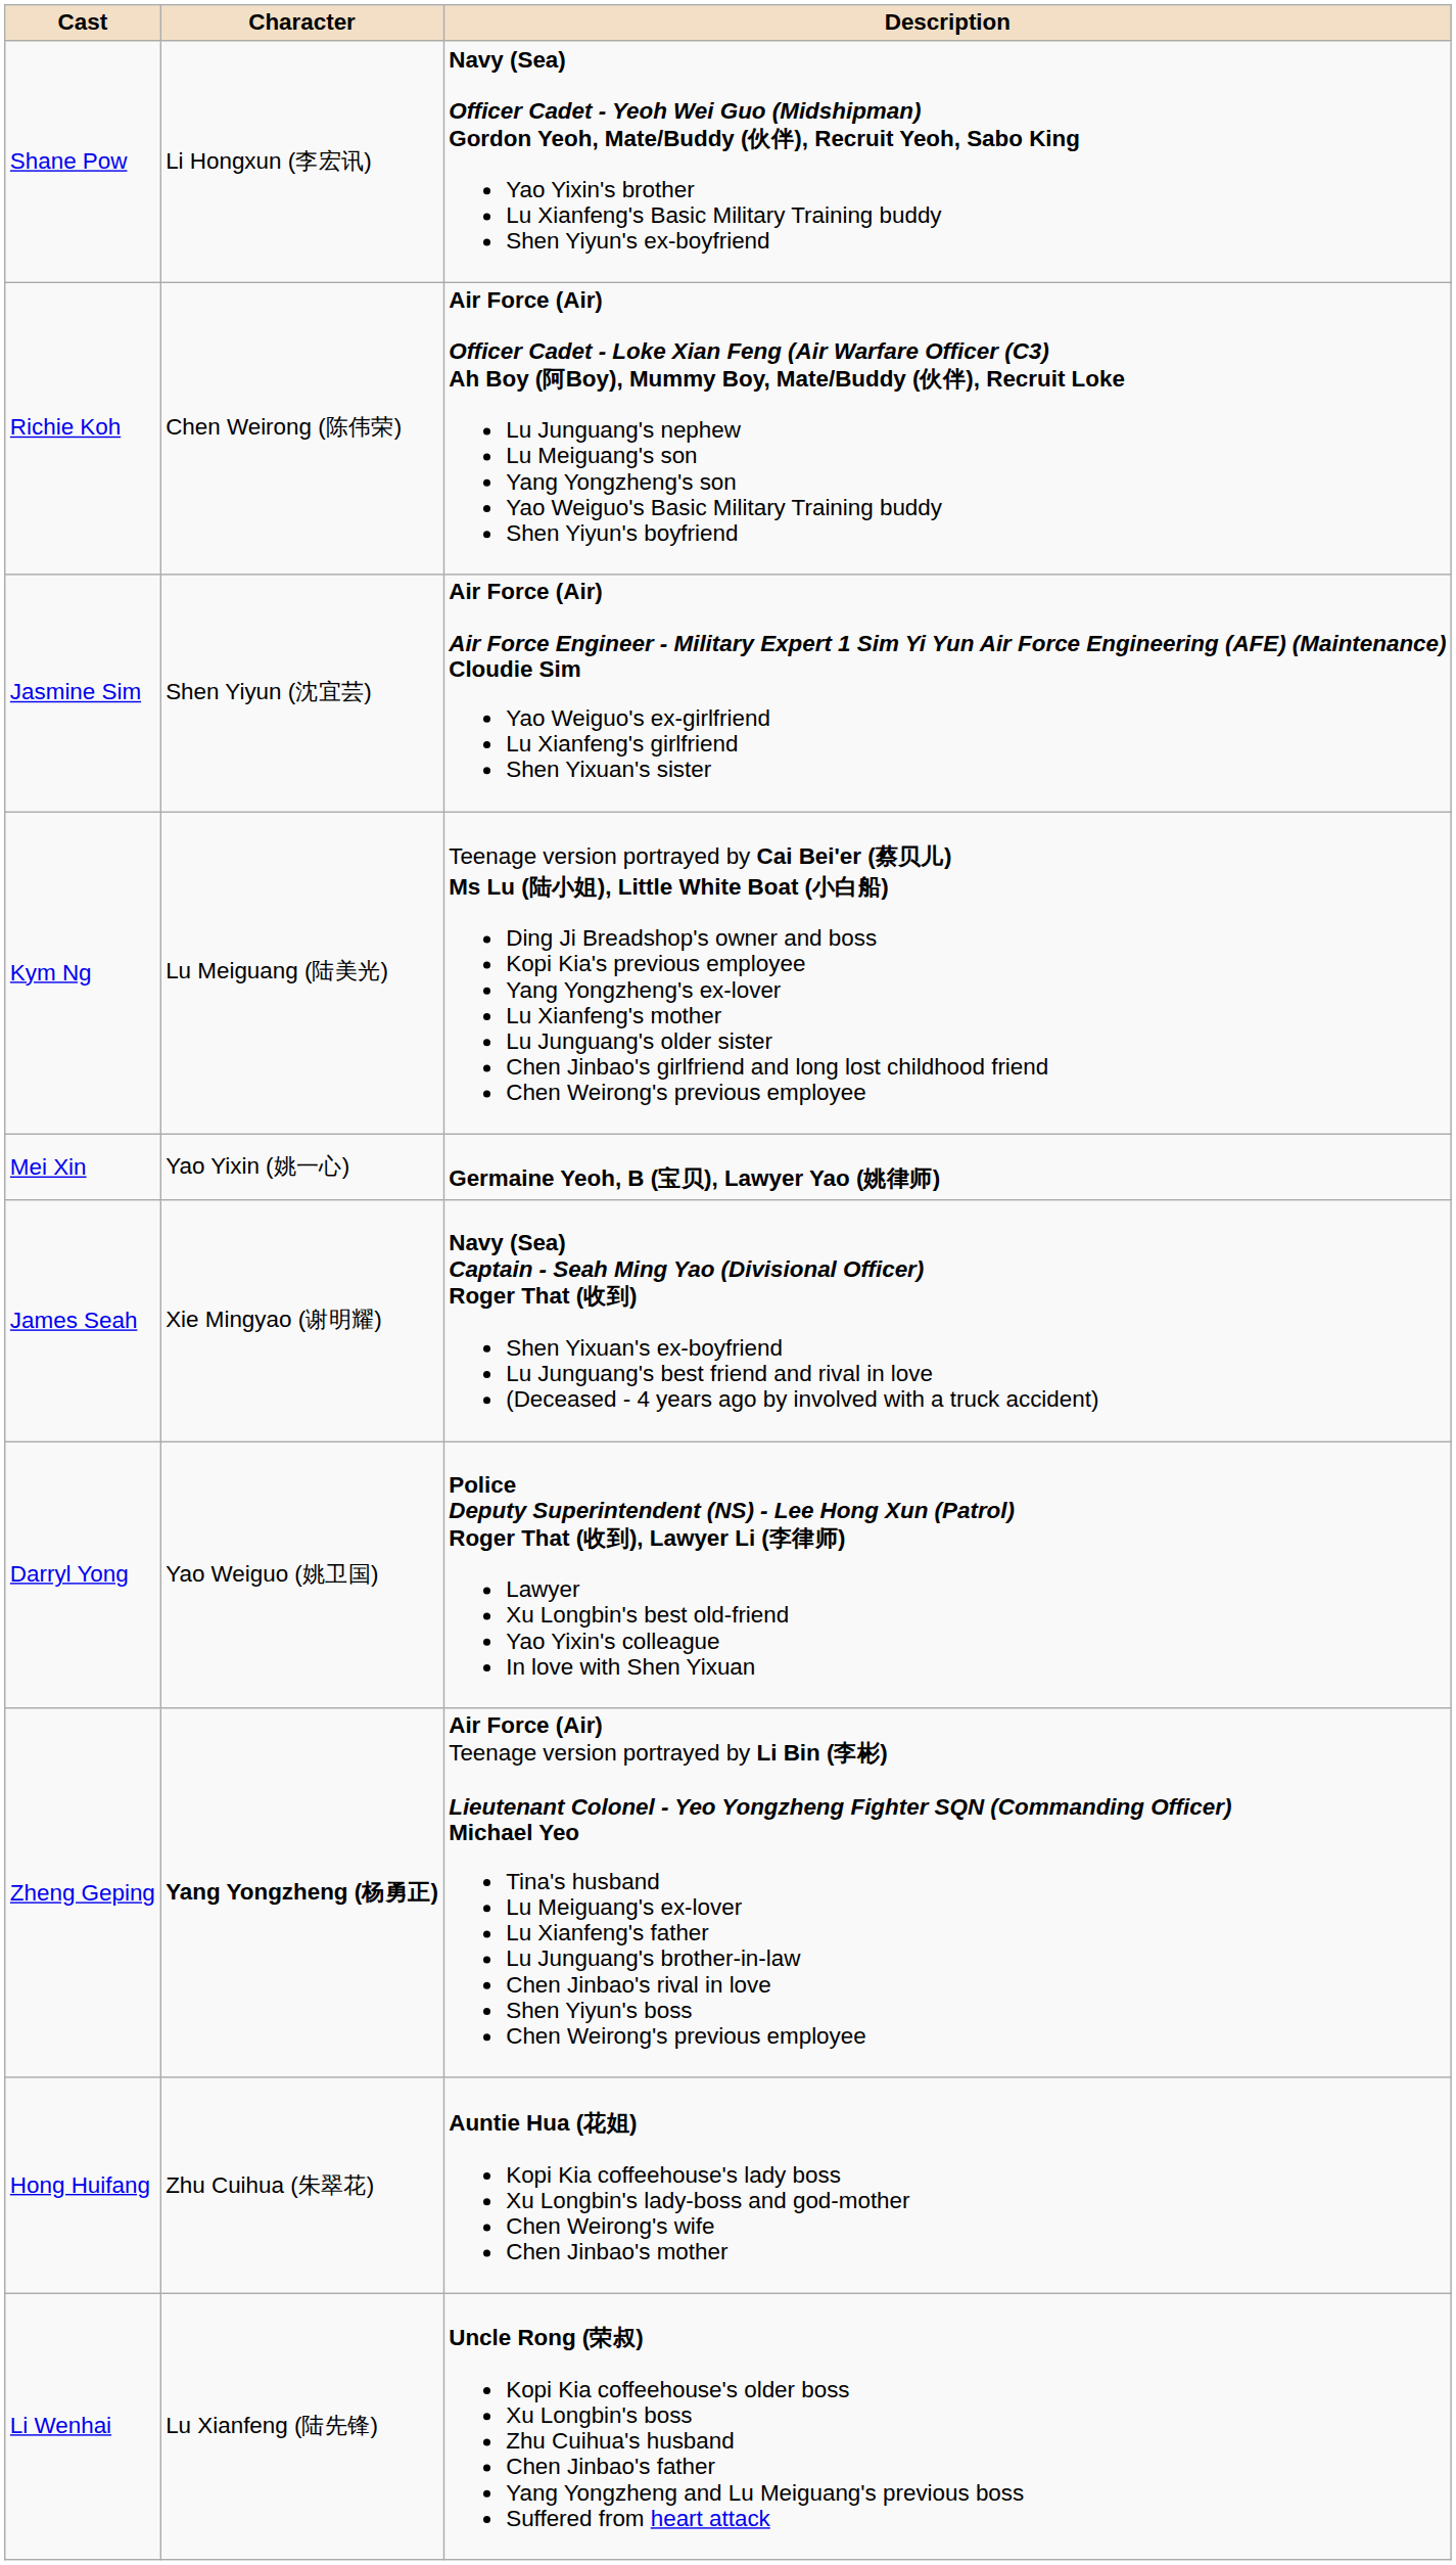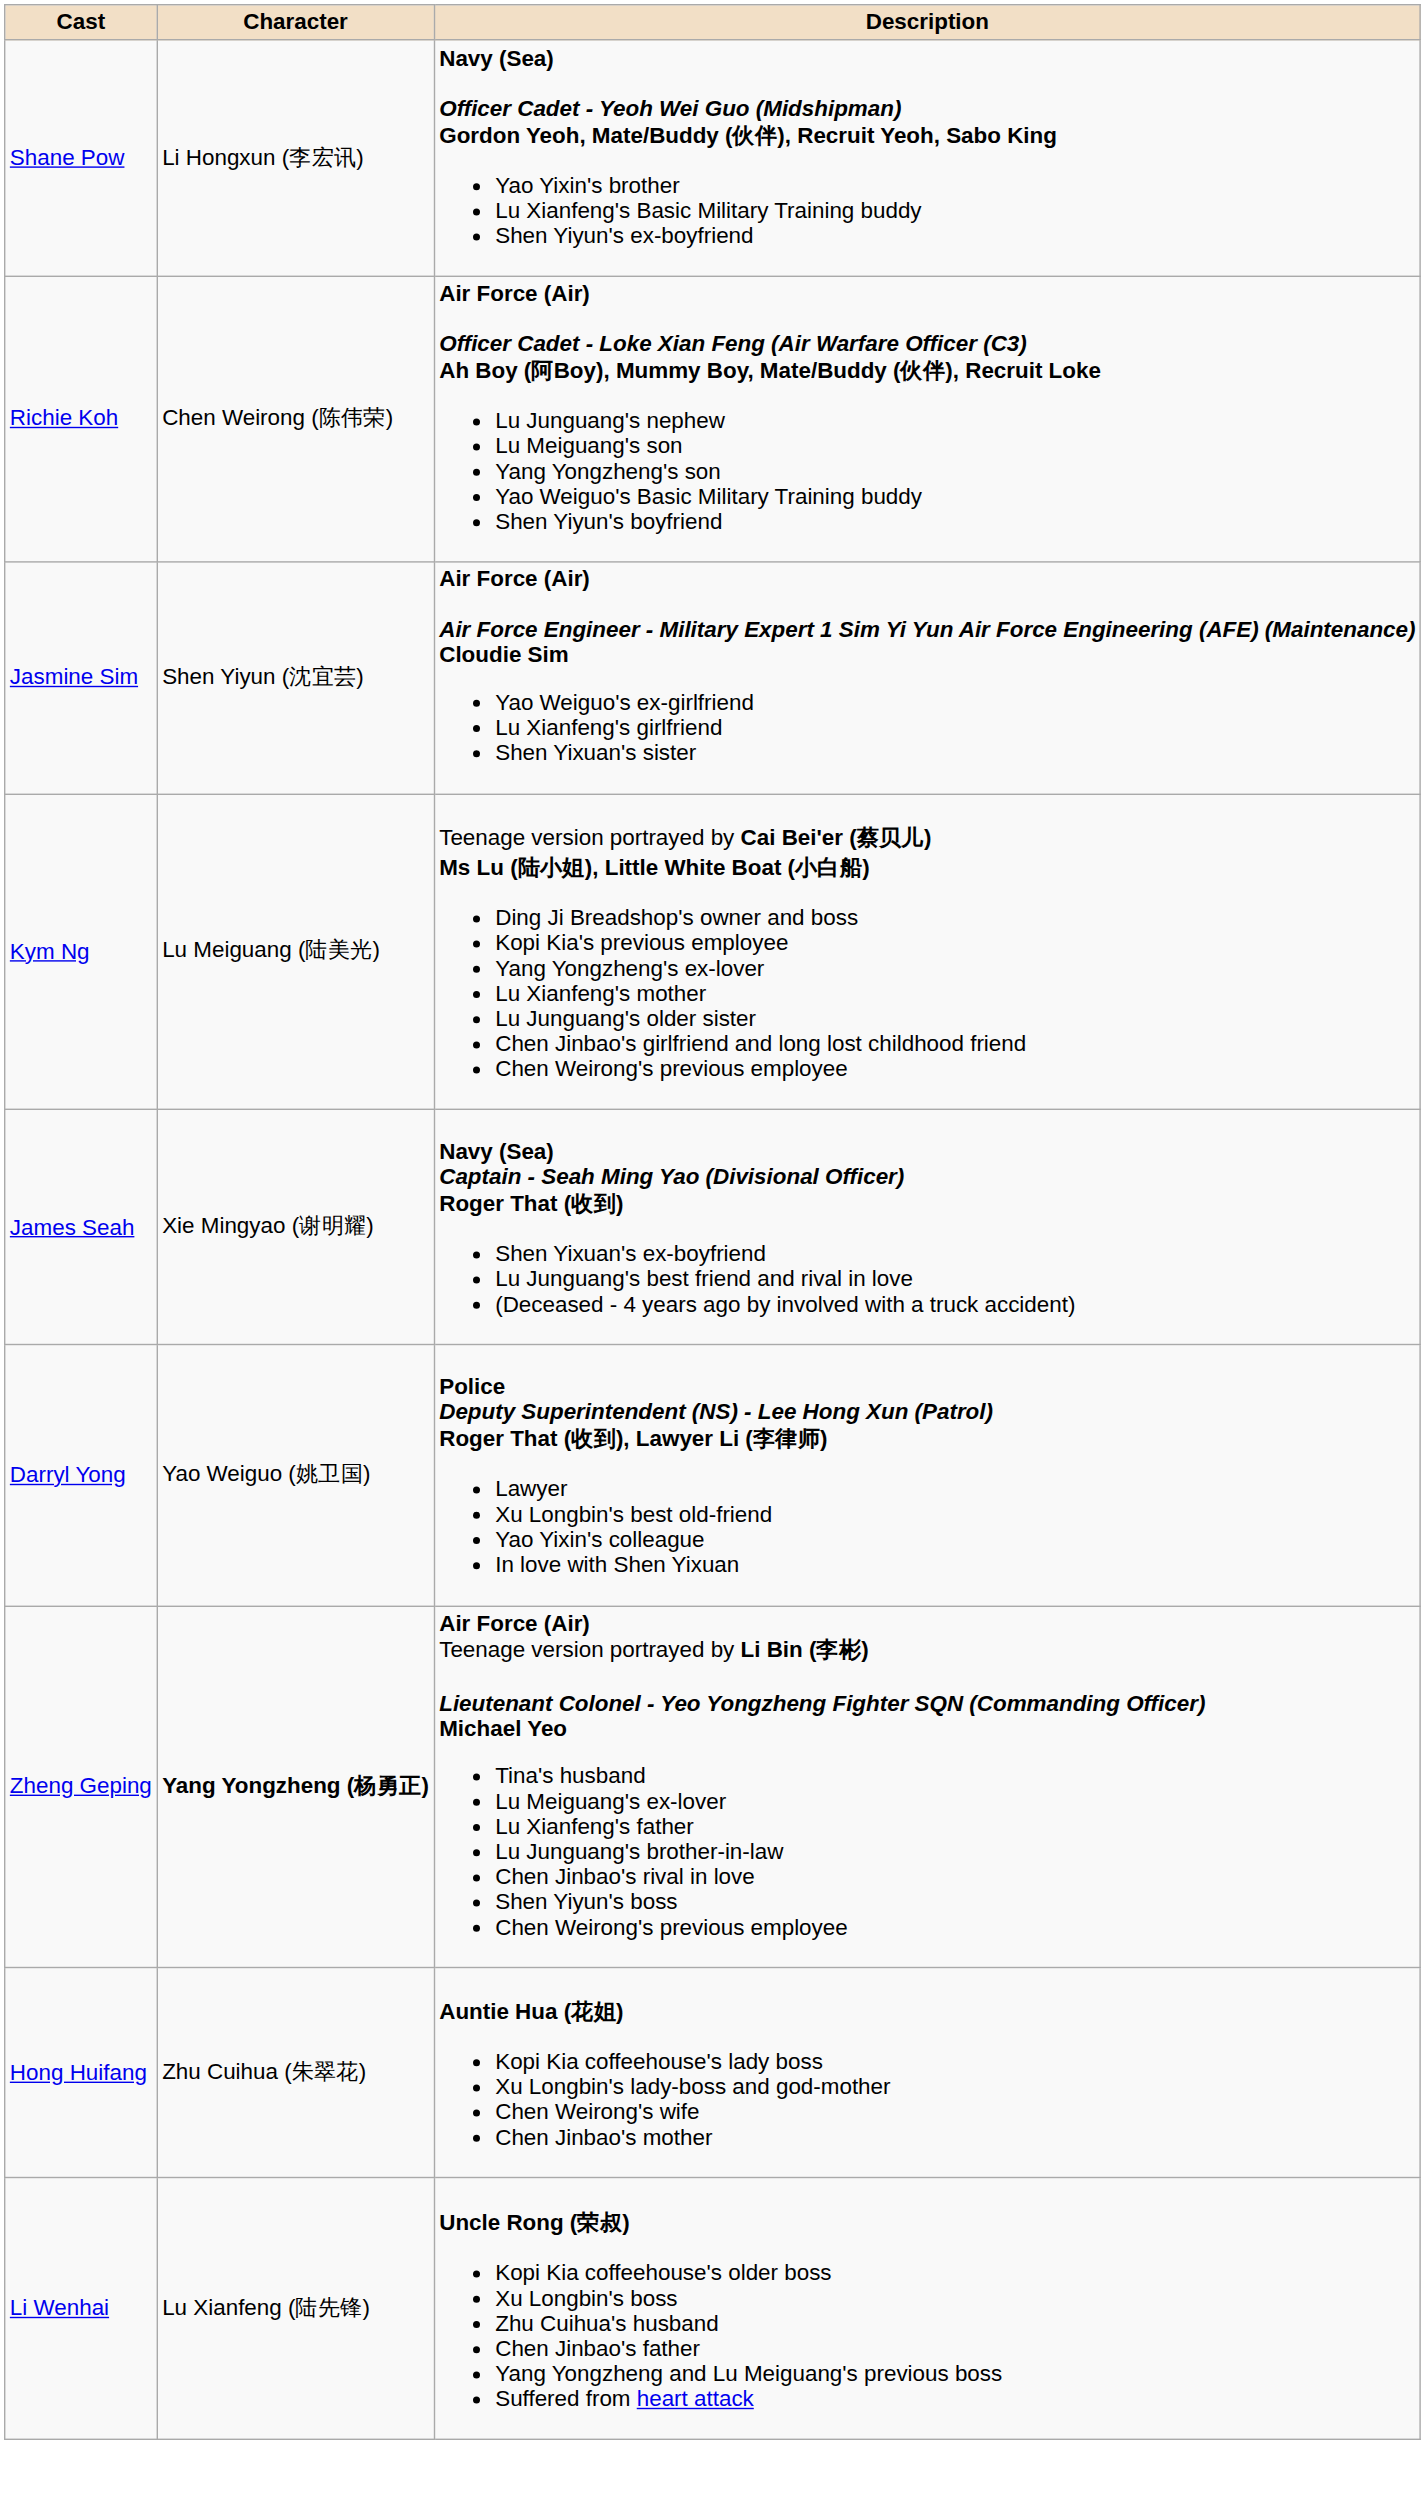- row: Mei Xin | Yao Yixin (姚一心) | Germaine Yeoh, B (宝贝), Lawyer Yao (姚律师)
